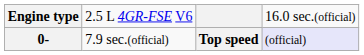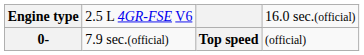Top speed | column 4: lavender background -> no background
